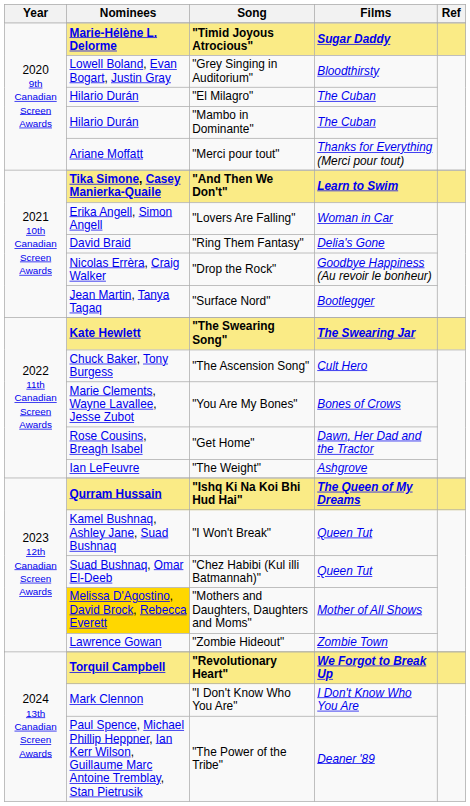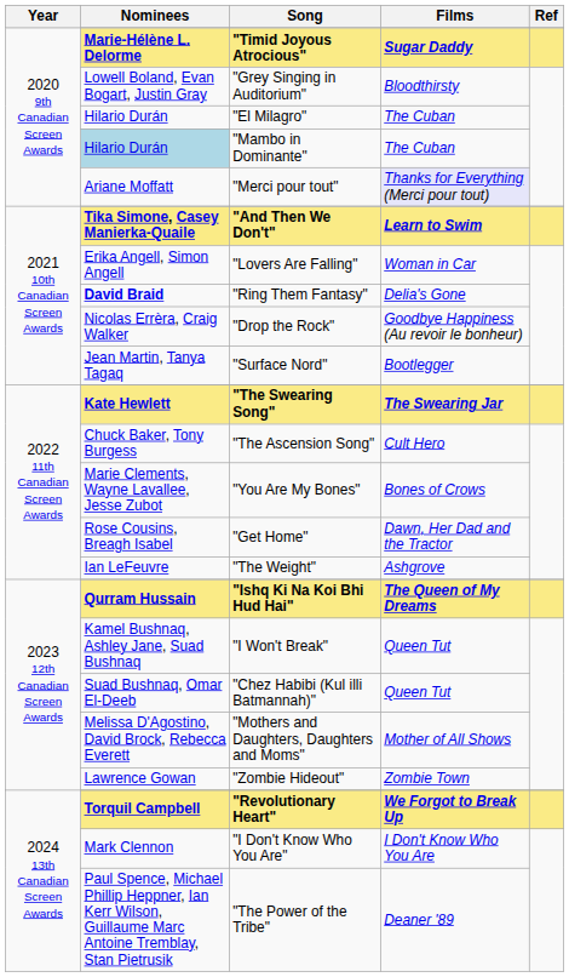"Mambo in Dominante" | Nominees: no background -> lightblue background
"Merci pour tout" | Films: no background -> lavender background
"Ring Them Fantasy" | Nominees: normal -> bold
"Mothers and Daughters, Daughters and Moms" | Nominees: gold background -> no background
